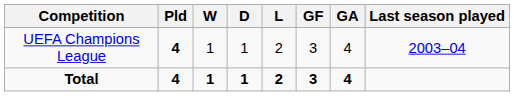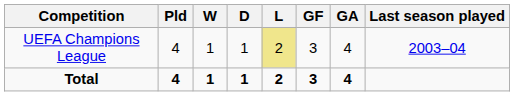UEFA Champions League | Pld: bold -> normal
UEFA Champions League | L: no background -> khaki background
